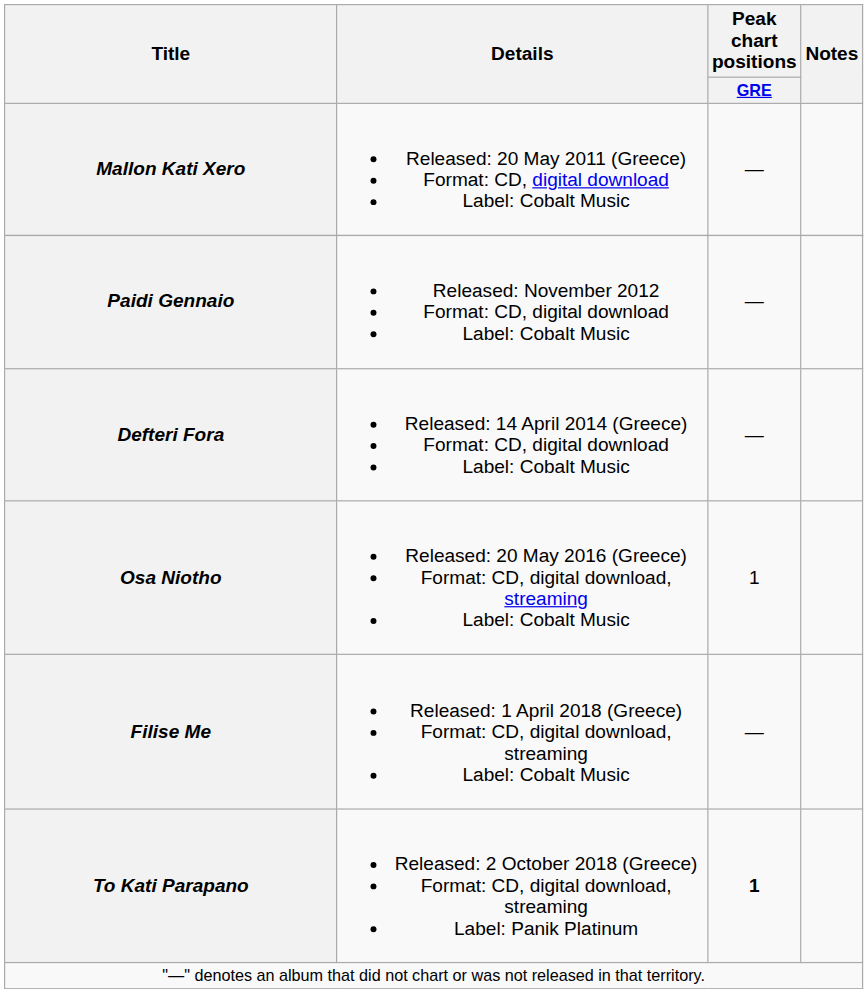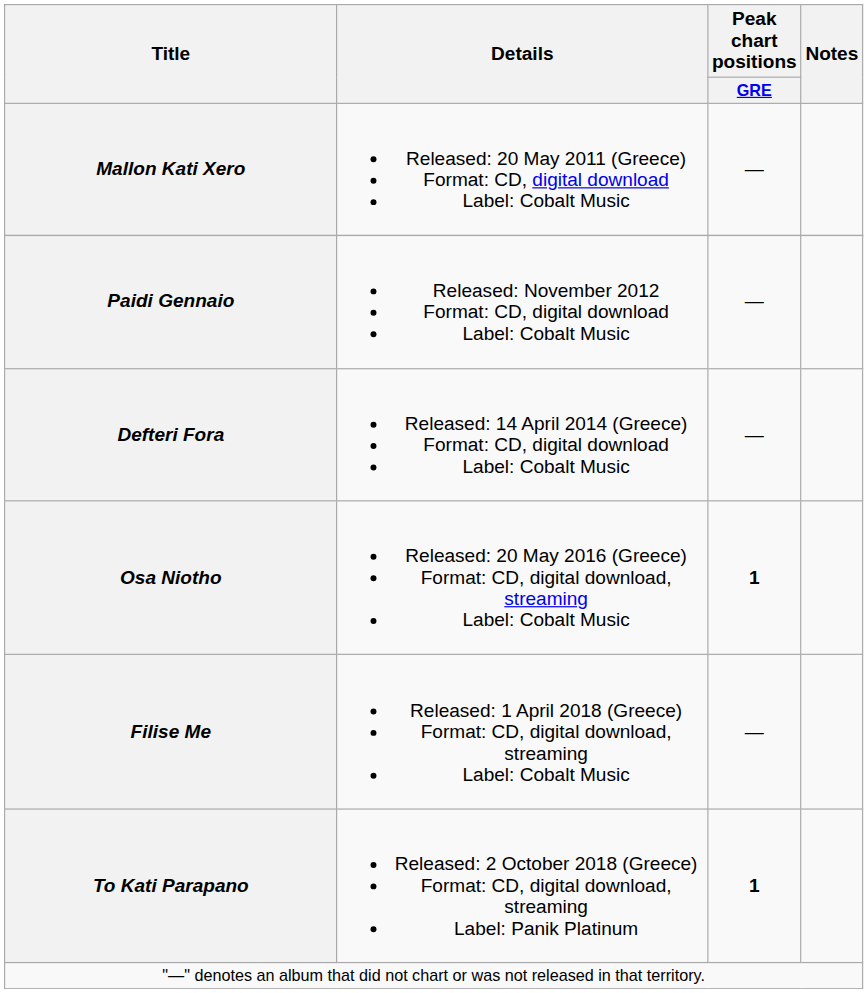Osa Niotho | Peak chart positions / GRE: normal -> bold
